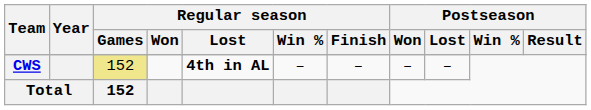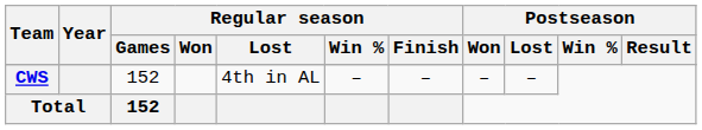CWS | Regular season / Games: khaki background -> no background
CWS | Regular season / Lost: bold -> normal
